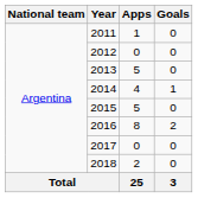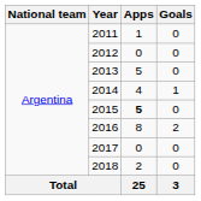2015 | Apps: normal -> bold
